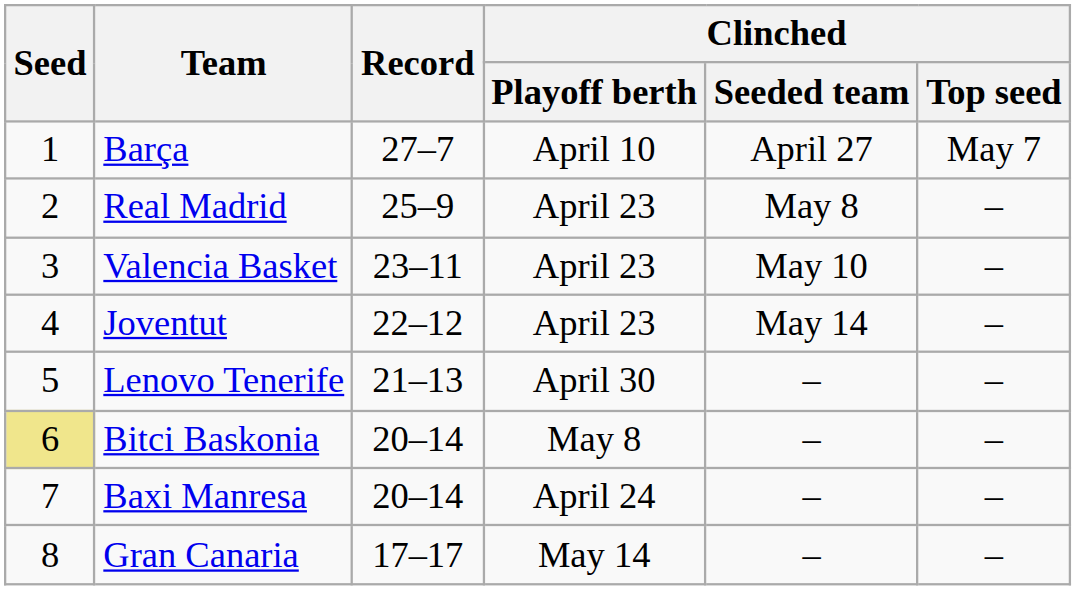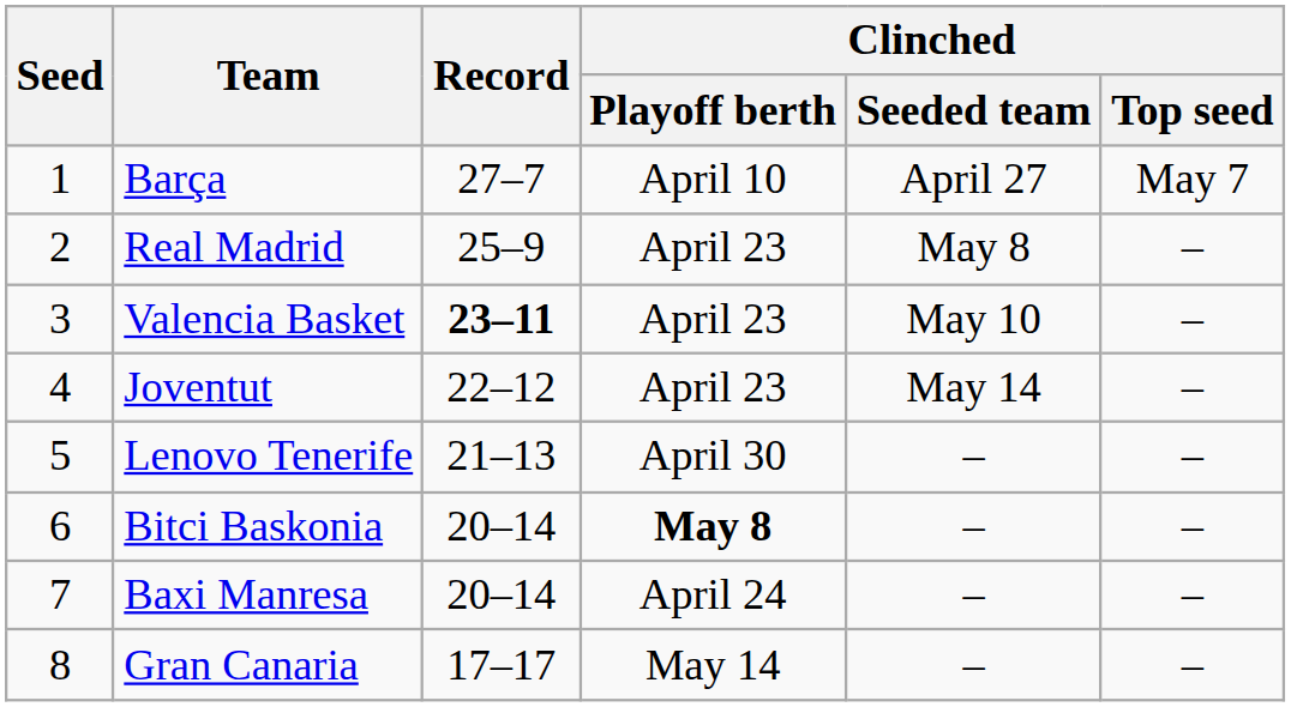Valencia Basket | Record: normal -> bold
Bitci Baskonia | Seed: khaki background -> no background
Bitci Baskonia | Clinched / Playoff berth: normal -> bold
